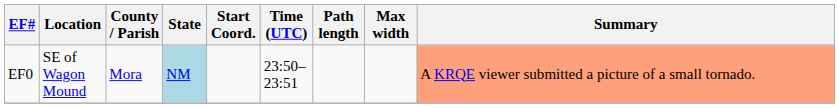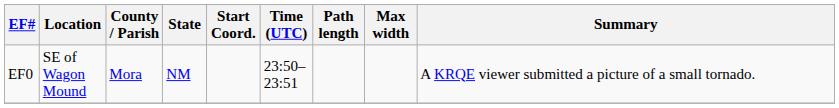EF0 | State: lightblue background -> no background
EF0 | Summary: lightsalmon background -> no background
